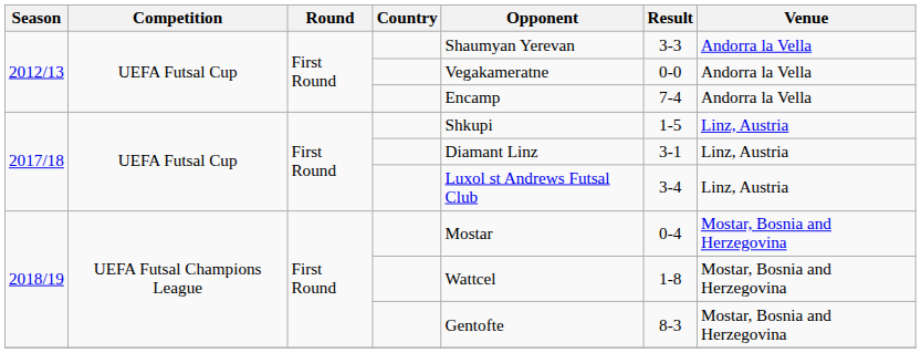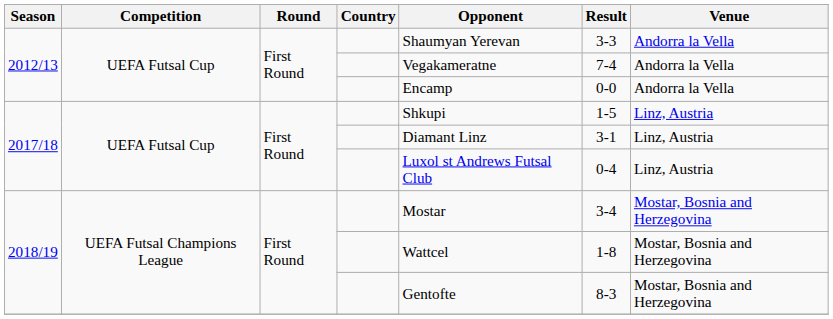row 3 | Result: 0-0 -> 7-4
row 4 | Result: 7-4 -> 0-0
row 7 | Result: 3-4 -> 0-4
row 8 | Result: 0-4 -> 3-4
